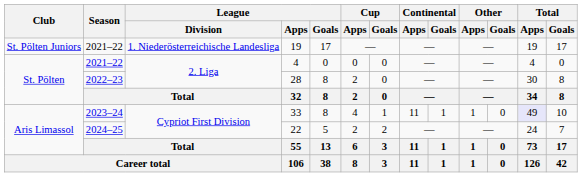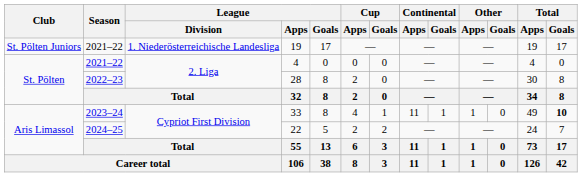33 | Total / Apps: lavender background -> no background
33 | Total / Goals: normal -> bold
